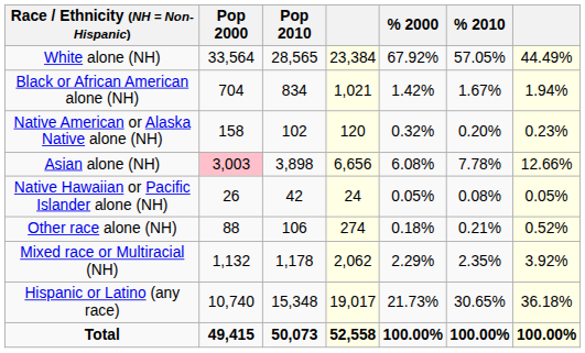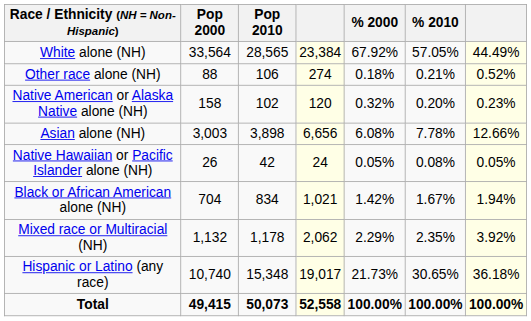rows swapped: Black or African American alone (NH) <-> Other race alone (NH)
Asian alone (NH) | Pop 2000: pink background -> no background
